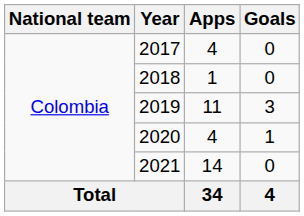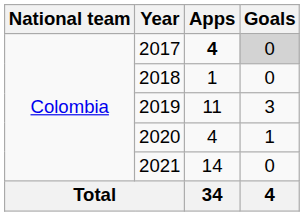2017 | Apps: normal -> bold
2017 | Goals: no background -> lightgrey background
